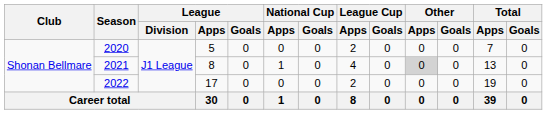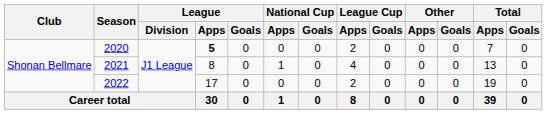2020 | League / Apps: normal -> bold
2021 | Other / Apps: lightgrey background -> no background
